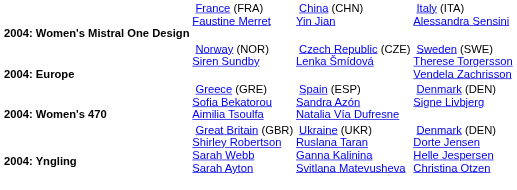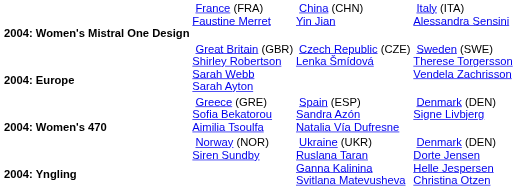2004: Europe | column 2: Norway (NOR) Siren Sundby -> Great Britain (GBR) Shirley Robertson Sarah Webb Sarah Ayton
2004: Yngling | column 2: Great Britain (GBR) Shirley Robertson Sarah Webb Sarah Ayton -> Norway (NOR) Siren Sundby
